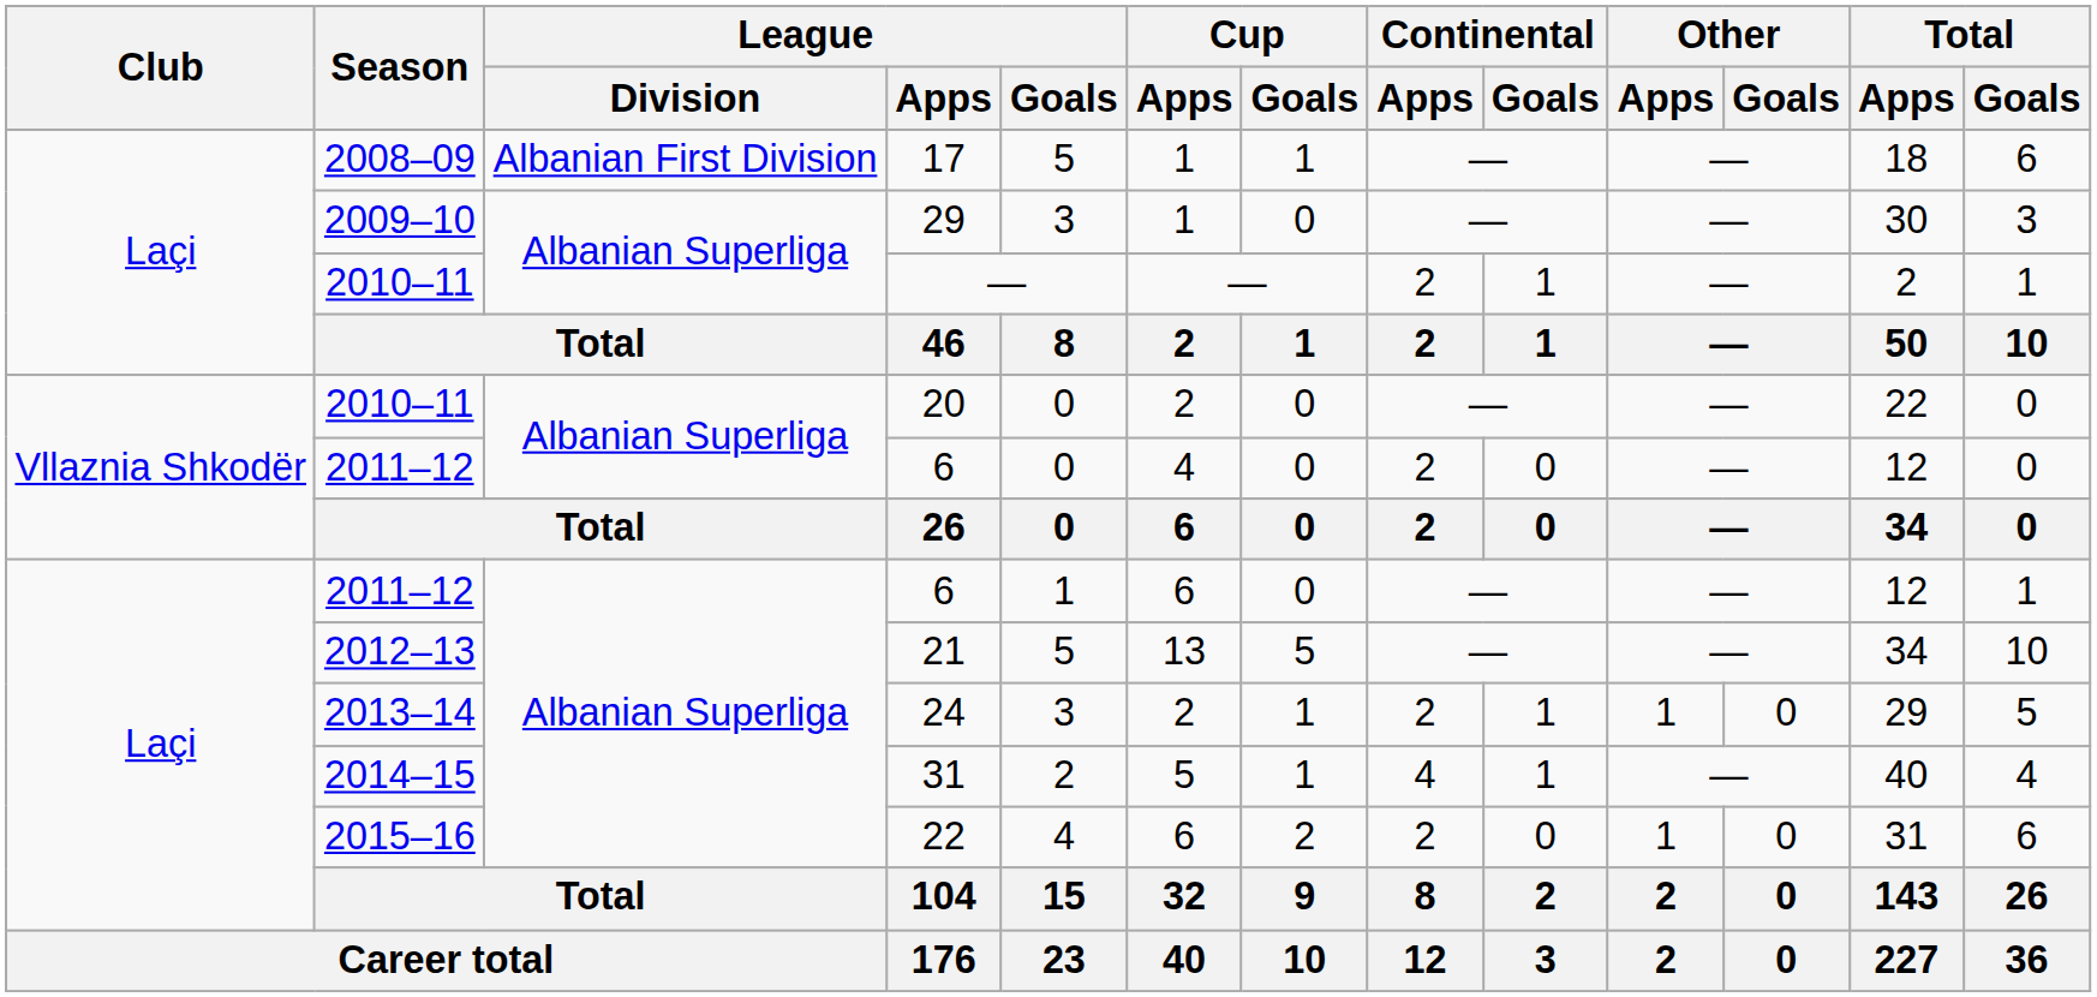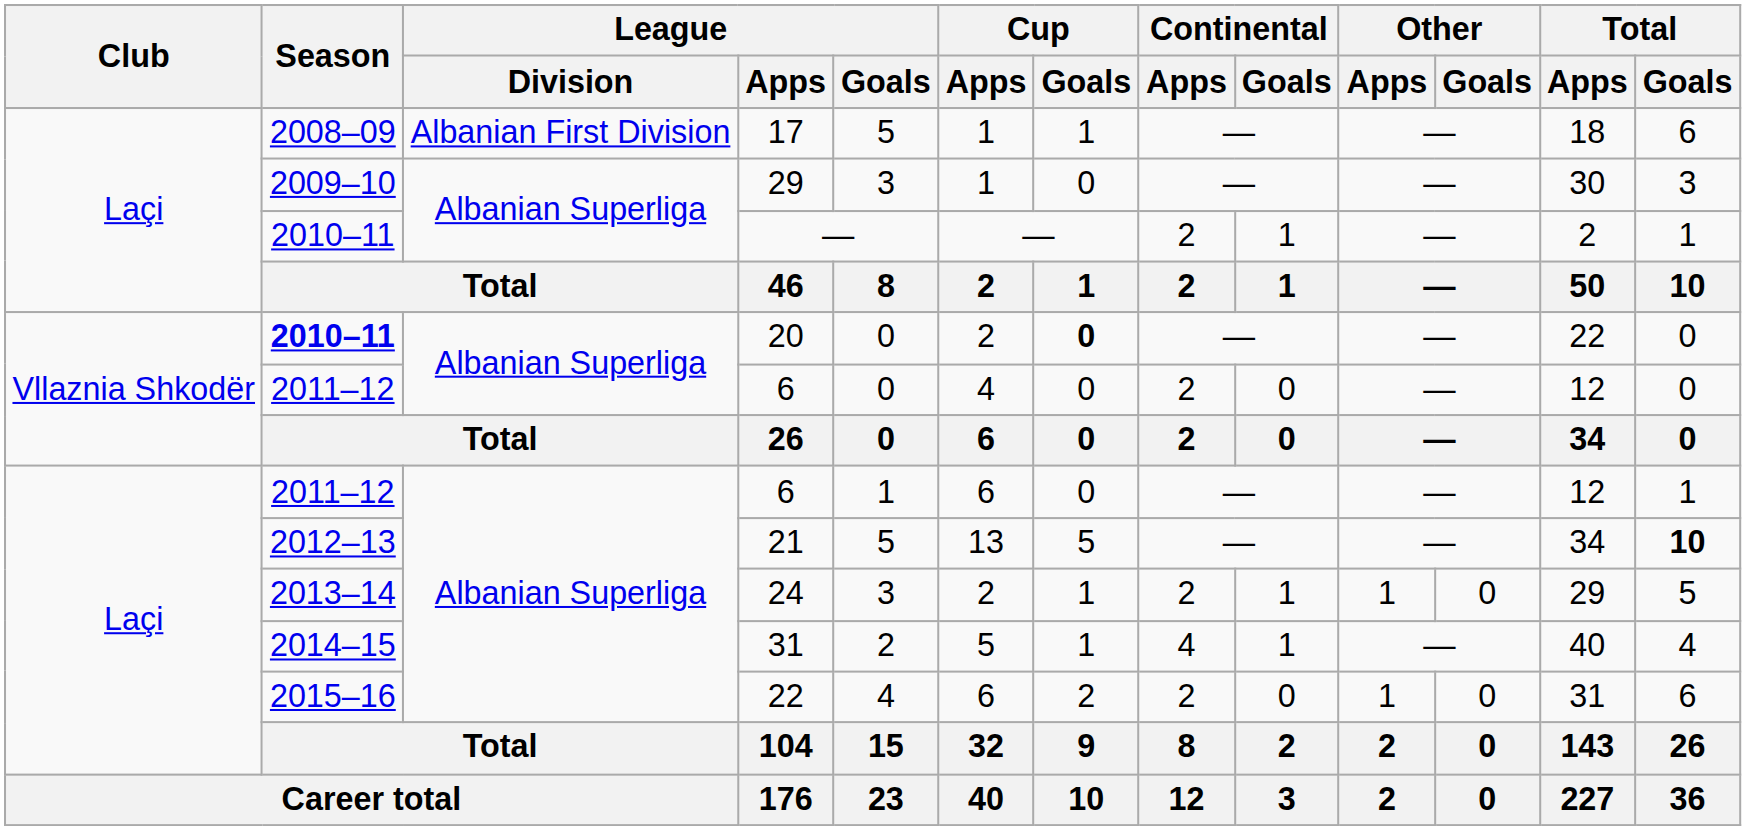20 | Season: normal -> bold
20 | Cup / Goals: normal -> bold
21 | Total / Goals: normal -> bold
